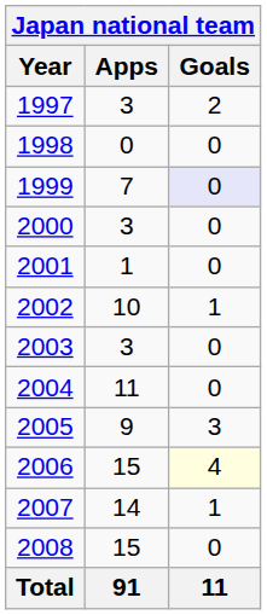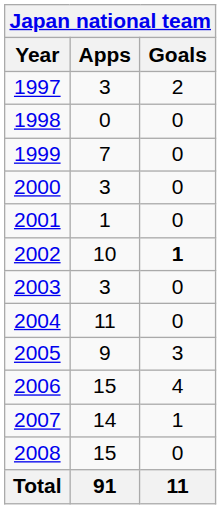1999 | Goals: lavender background -> no background
2002 | Goals: normal -> bold
2006 | Goals: lightyellow background -> no background
